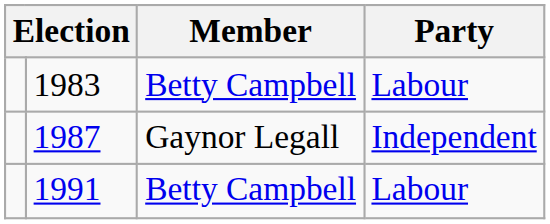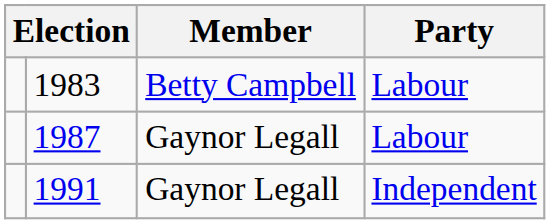1987 | Party: Independent -> Labour
1991 | Member: Betty Campbell -> Gaynor Legall
1991 | Party: Labour -> Independent
